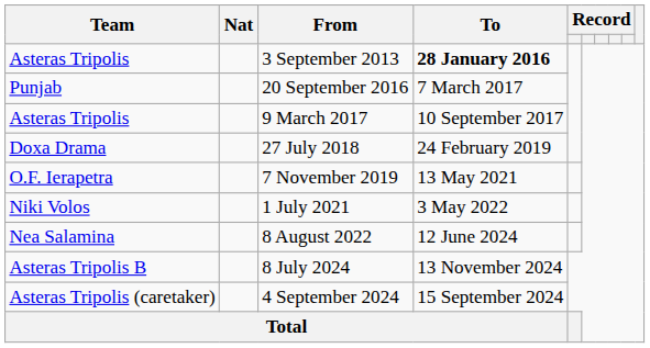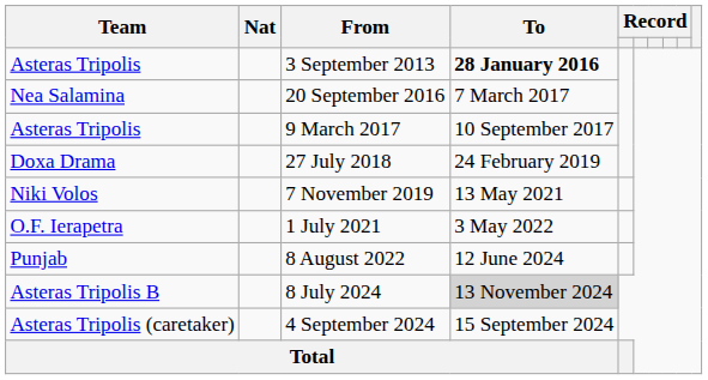20 September 2016 | Team: Punjab -> Nea Salamina
7 November 2019 | Team: O.F. Ierapetra -> Niki Volos
1 July 2021 | Team: Niki Volos -> O.F. Ierapetra
8 August 2022 | Team: Nea Salamina -> Punjab
8 July 2024 | To: no background -> lightgrey background
